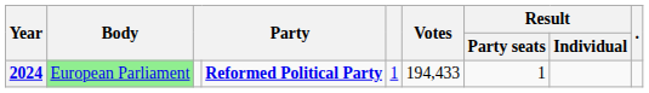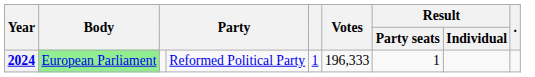2024 | column 4: bold -> normal
2024 | Votes: 194,433 -> 196,333
